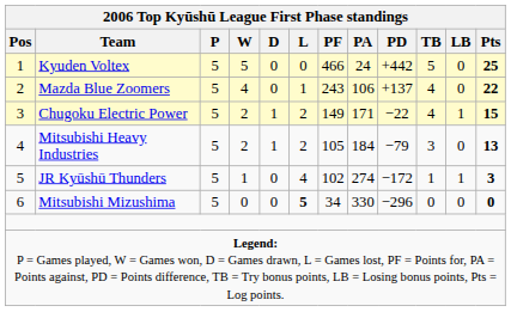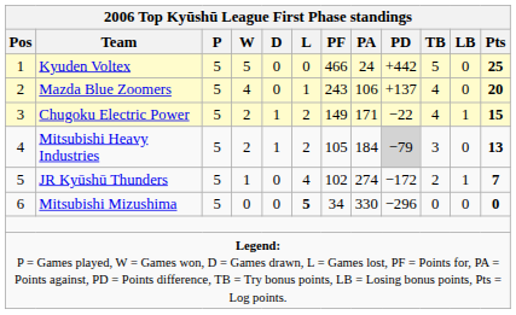Mazda Blue Zoomers | Pts: 22 -> 20
Mitsubishi Heavy Industries | PD: no background -> lightgrey background
JR Kyūshū Thunders | TB: 1 -> 2
JR Kyūshū Thunders | Pts: 3 -> 7
